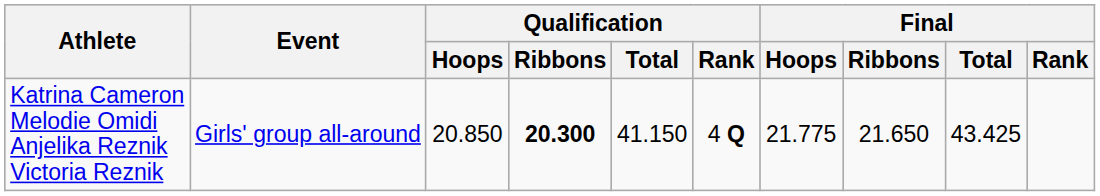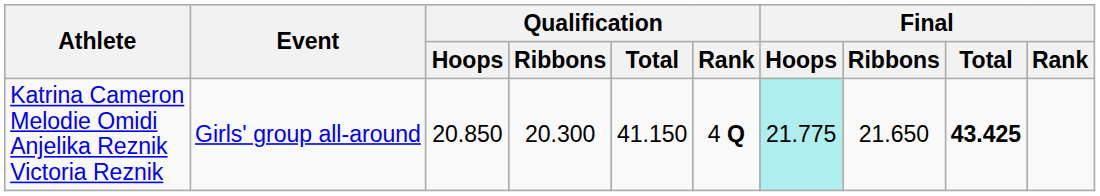row 3 | Qualification / Ribbons: bold -> normal
row 3 | Final / Hoops: no background -> paleturquoise background
row 3 | Final / Total: normal -> bold
